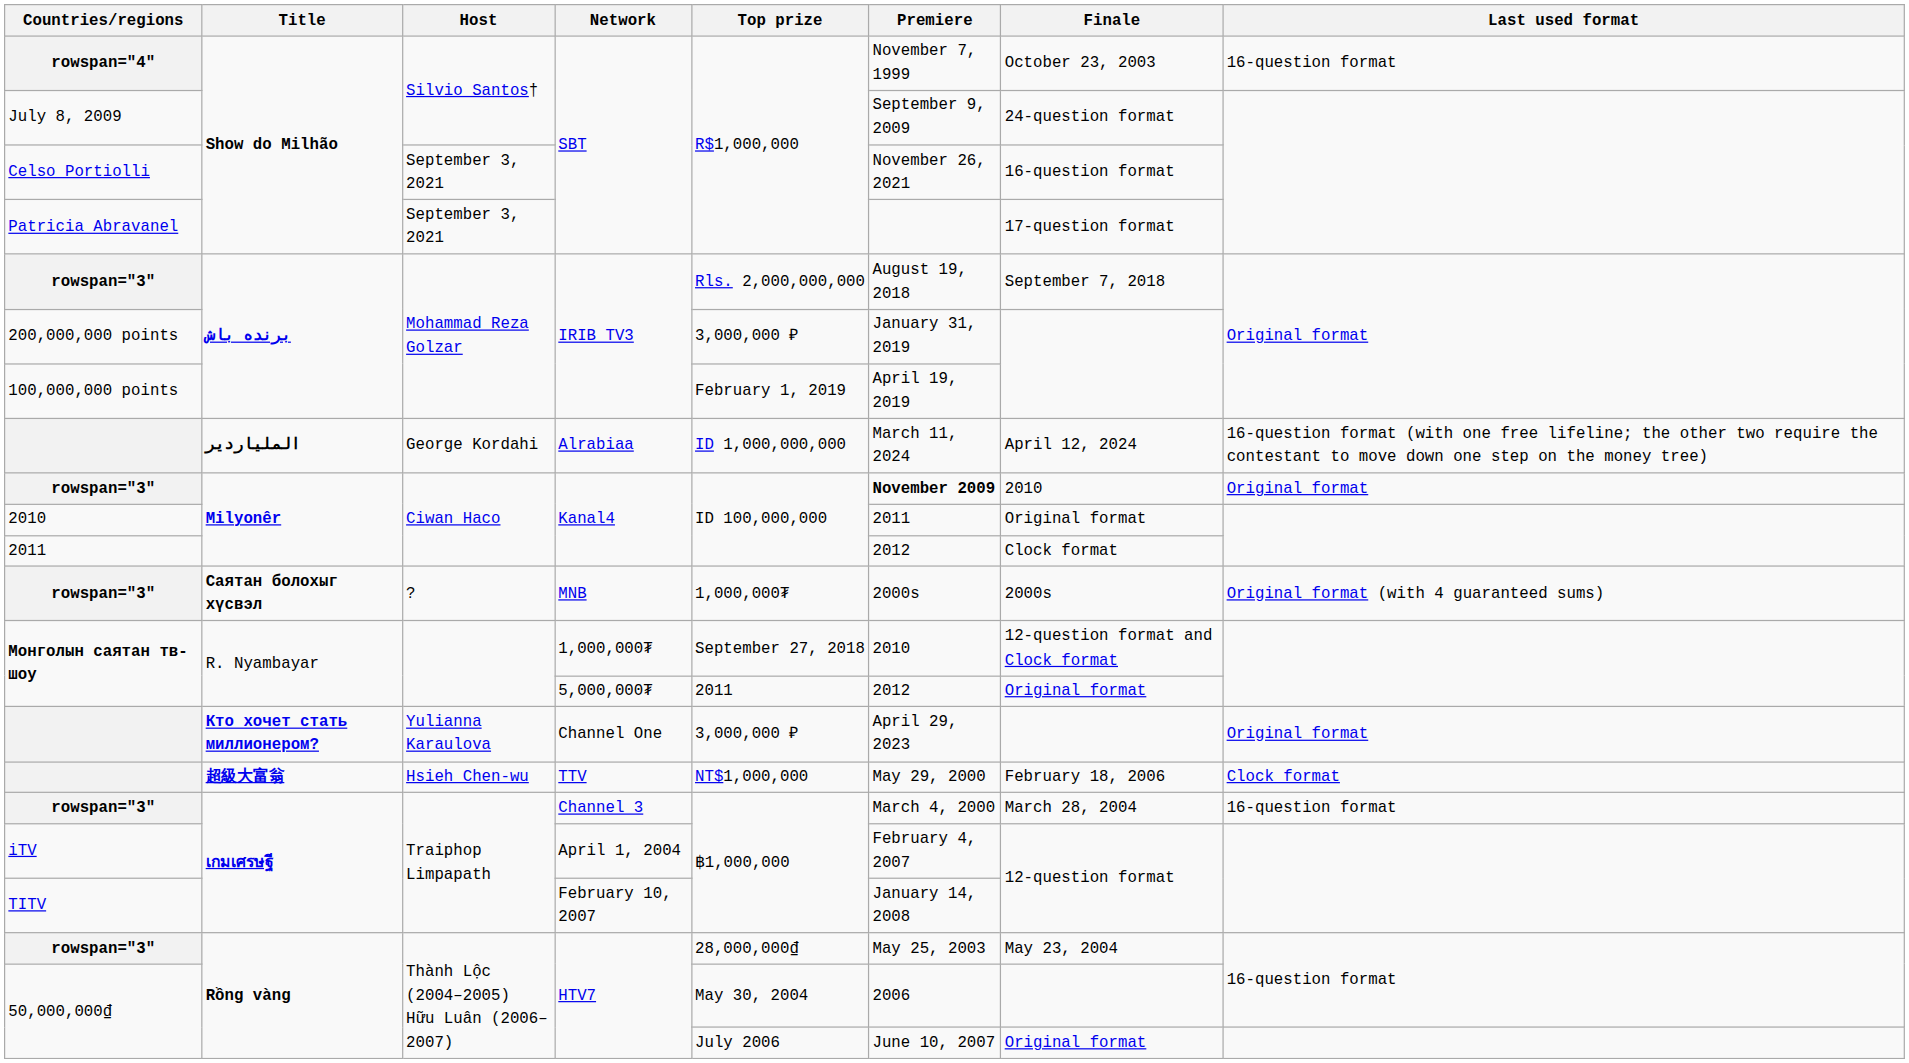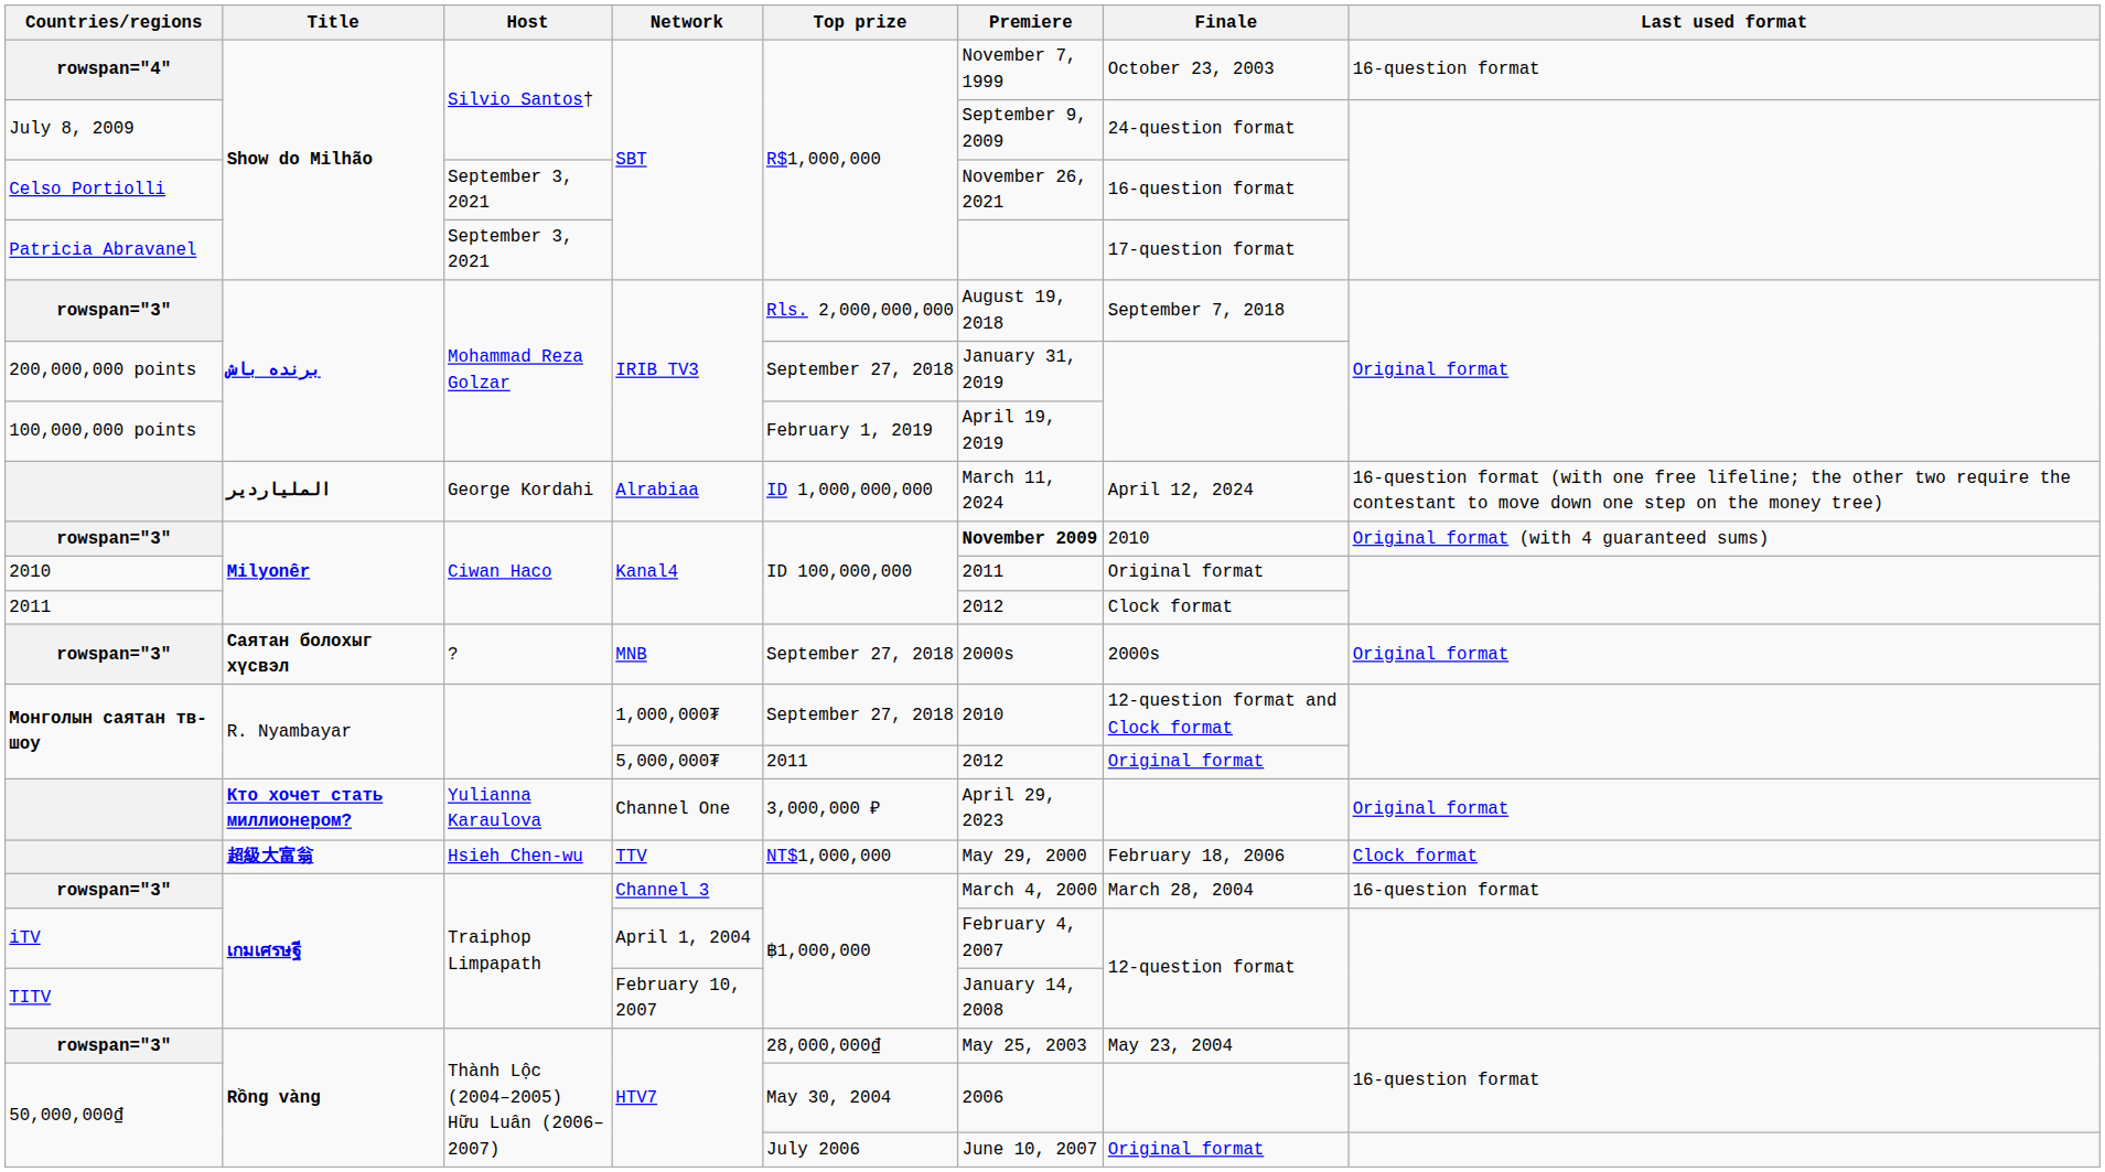200,000,000 points | Top prize: 3,000,000 ₽ -> September 27, 2018
rowspan="3" / Kanal4 | Last used format: Original format -> Original format (with 4 guaranteed sums)
rowspan="3" / MNB | Top prize: 1,000,000₮ -> September 27, 2018
rowspan="3" / MNB | Last used format: Original format (with 4 guaranteed sums) -> Original format
